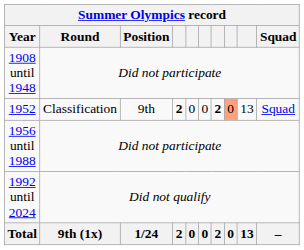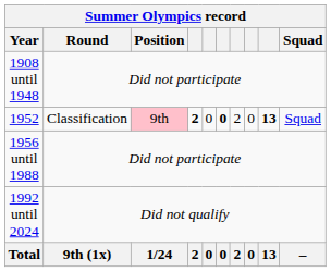1952 | Position: no background -> pink background
1952 | column 6: normal -> bold
1952 | column 7: bold -> normal
1952 | column 8: lightsalmon background -> no background
1952 | column 9: normal -> bold
